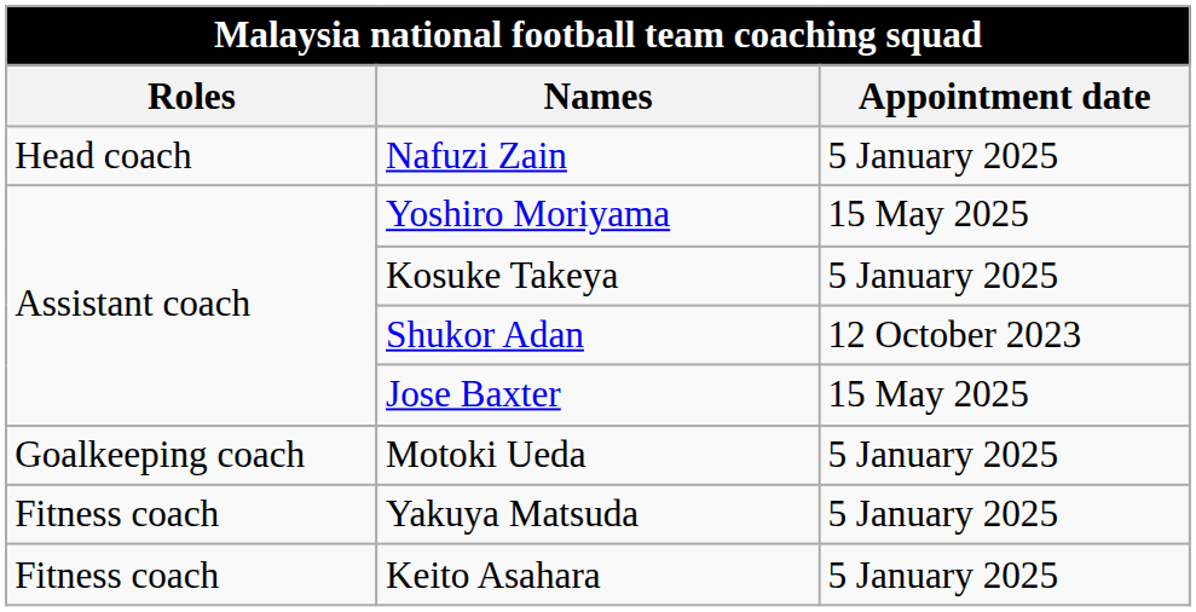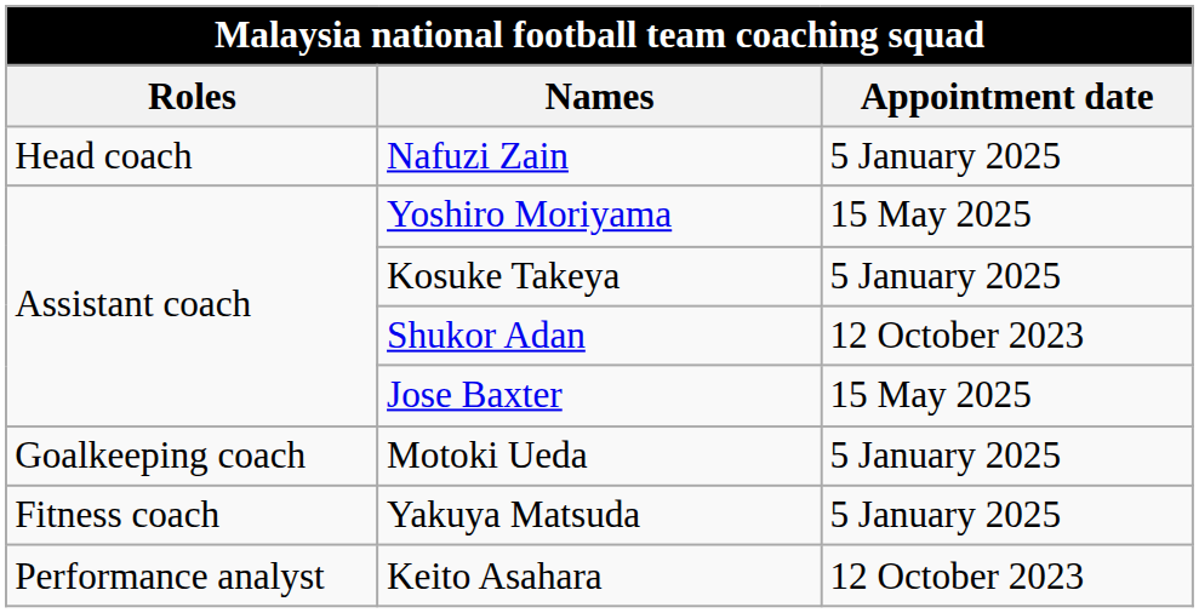Keito Asahara | Roles: Fitness coach -> Performance analyst
Keito Asahara | Appointment date: 5 January 2025 -> 12 October 2023
